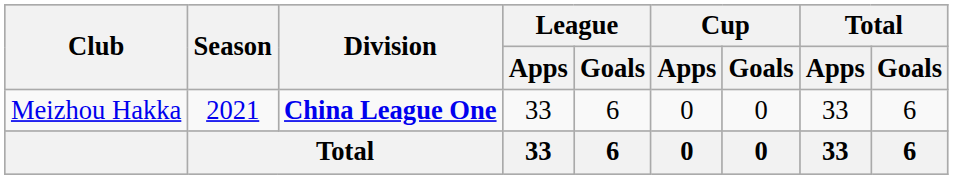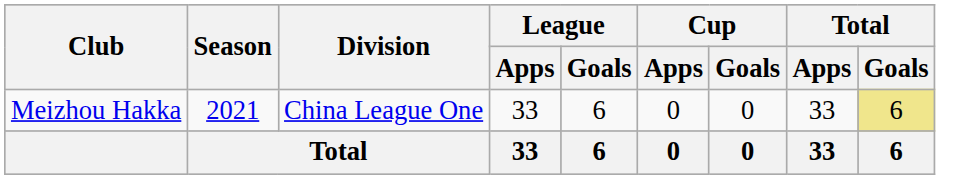Meizhou Hakka | Division: bold -> normal
Meizhou Hakka | Total / Goals: no background -> khaki background
